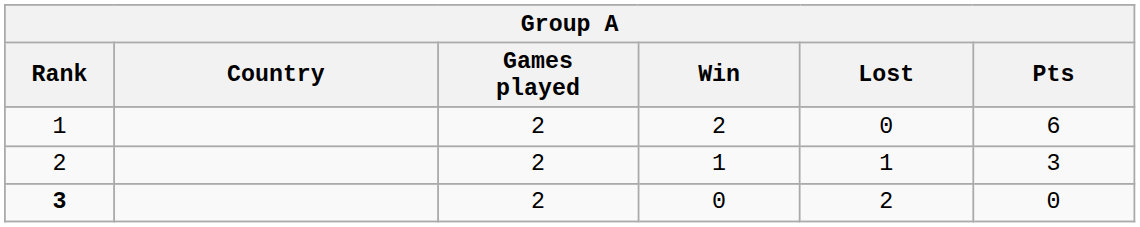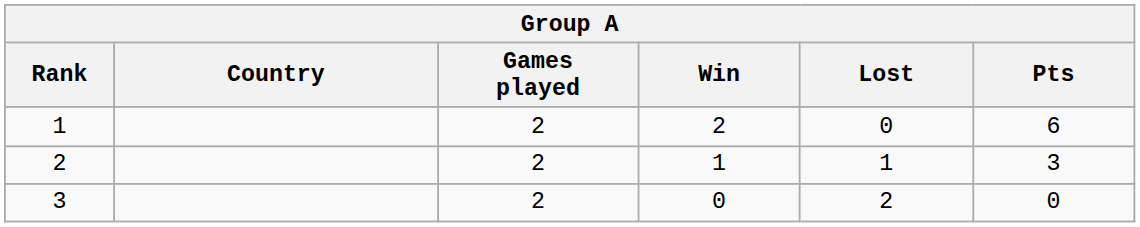row 5 | Rank: bold -> normal
